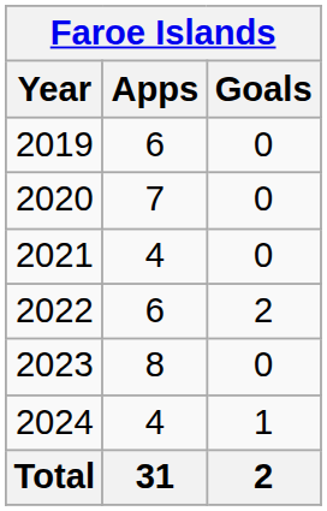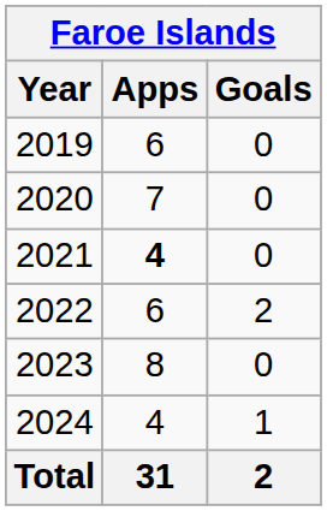2021 | Apps: normal -> bold
